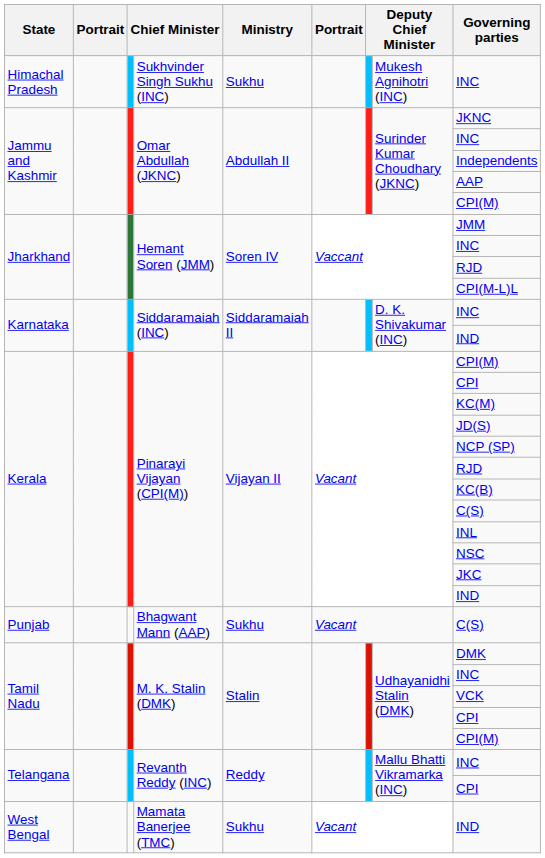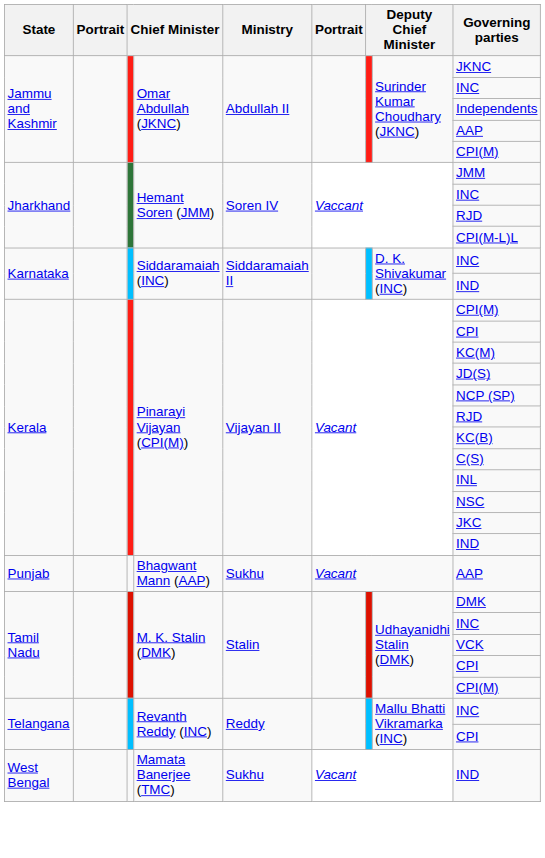- row: Himachal Pradesh | Sukhvinder Singh Sukhu (INC) | Sukhu | Mukesh Agnihotri (INC) | INC
Punjab | Governing parties: C(S) -> AAP
